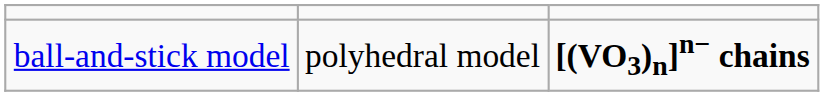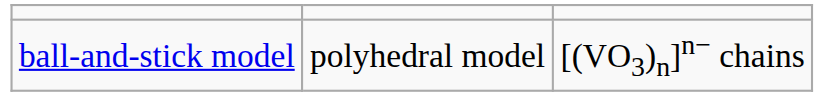ball-and-stick model | column 3: bold -> normal
